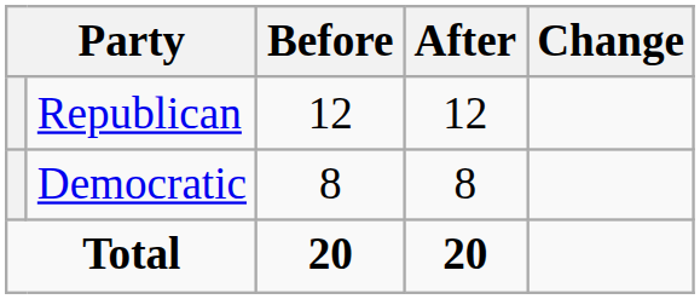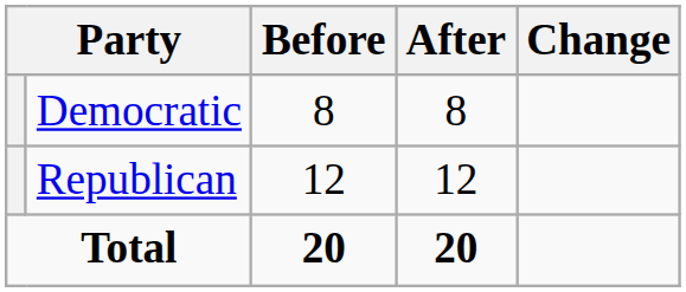rows swapped: Republican <-> Democratic
